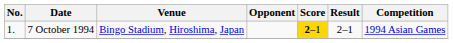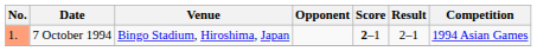7 October 1994 | No.: no background -> lightsalmon background
7 October 1994 | Score: gold background -> no background
